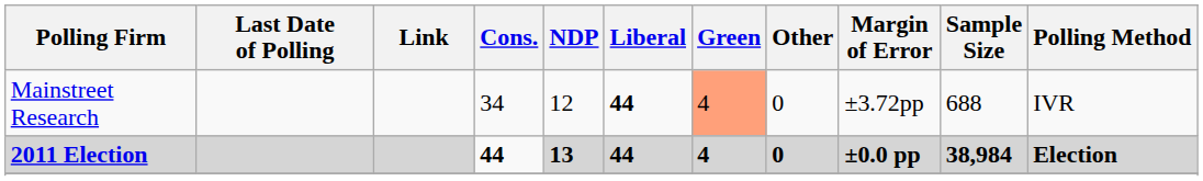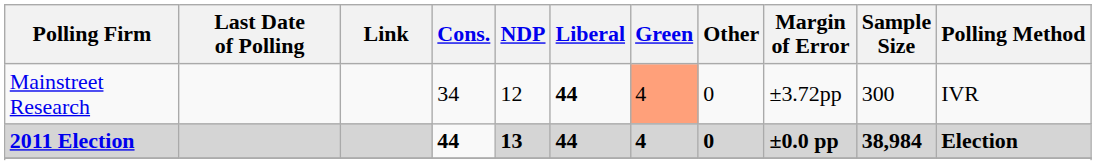Mainstreet Research | Sample Size: 688 -> 300
